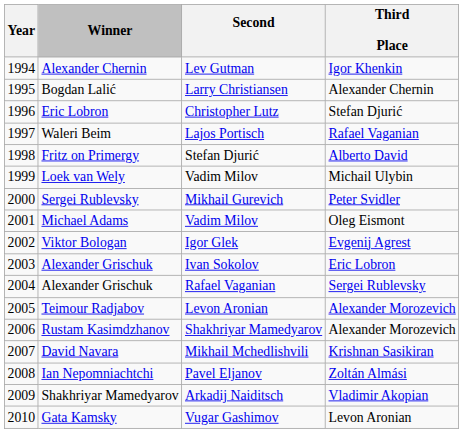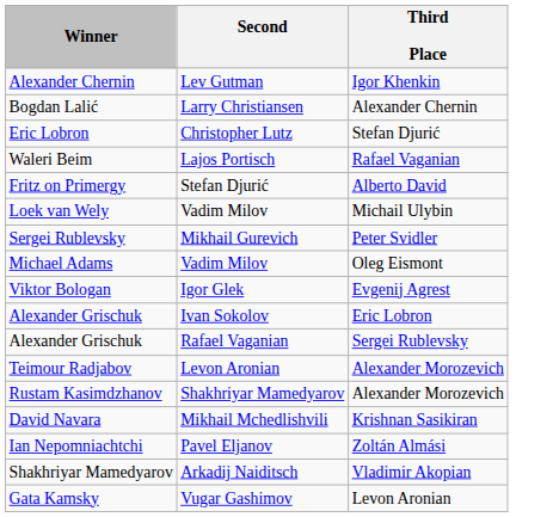- column: Year | 1994 | 1995 | 1996 | 1997 | 1998 | 1999 | 2000 | 2001 | 2002 | 2003 | 2004 | 2005 | 2006 | 2007 | 2008 | 2009 | 2010
